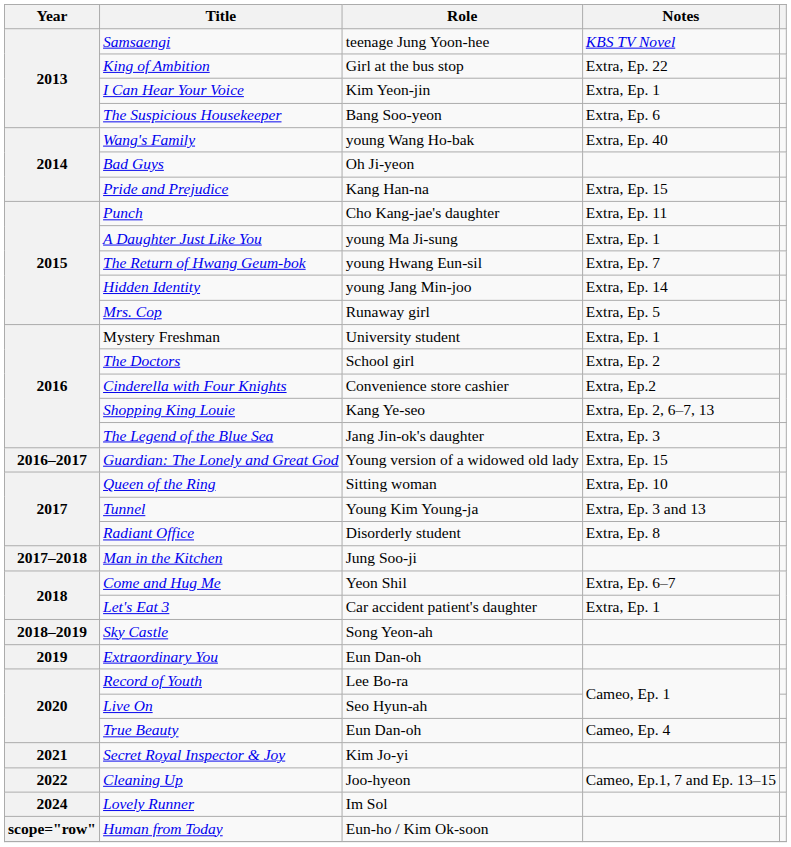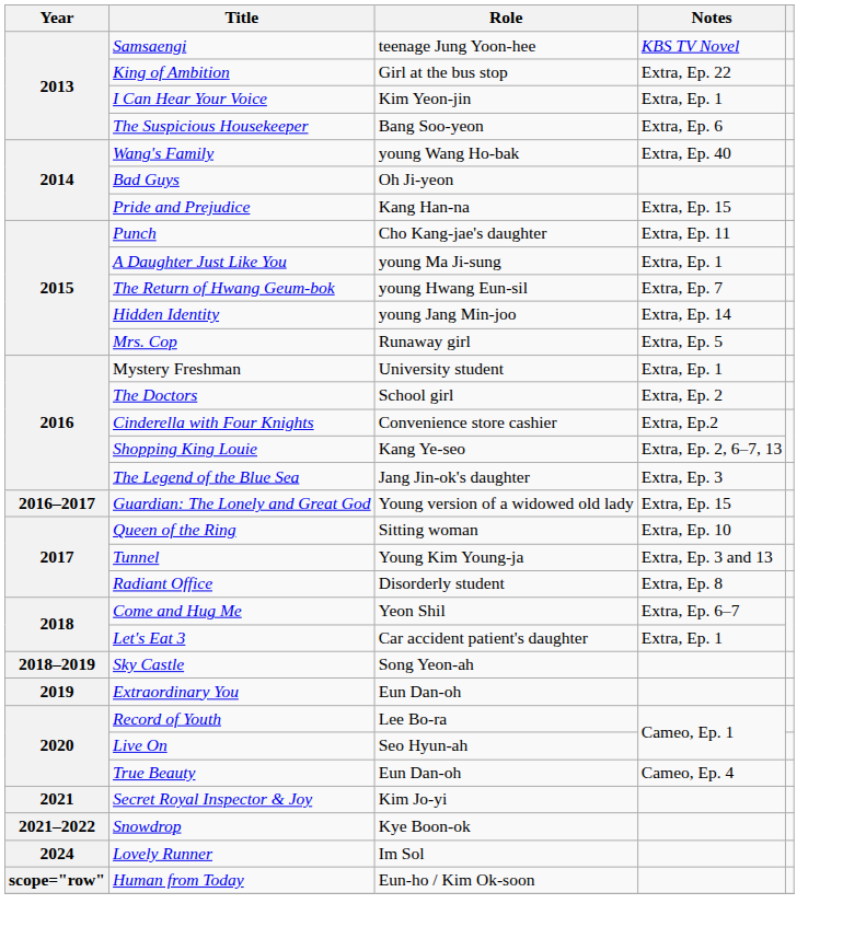- row: 2017–2018 | Man in the Kitchen | Jung Soo-ji
+ row: 2021–2022 | Snowdrop | Kye Boon-ok
- row: 2022 | Cleaning Up | Joo-hyeon | Cameo, Ep.1, 7 and Ep. 13–15
